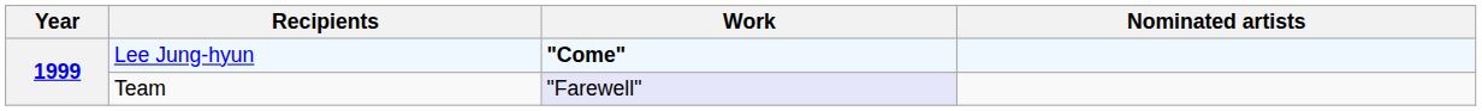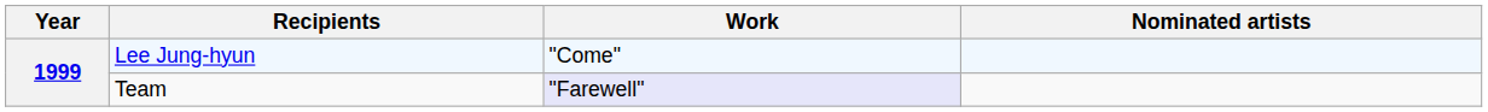Lee Jung-hyun | Work: bold -> normal
